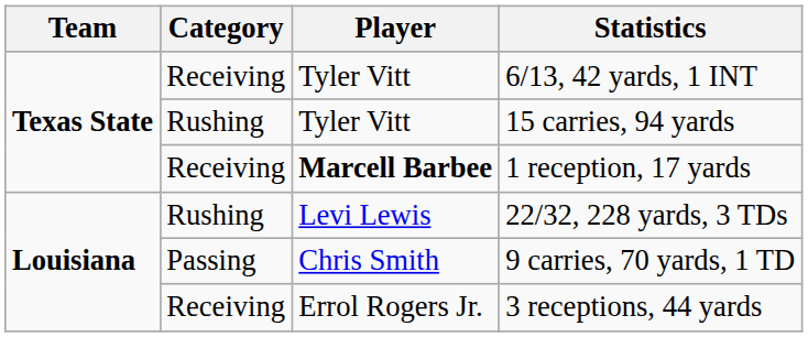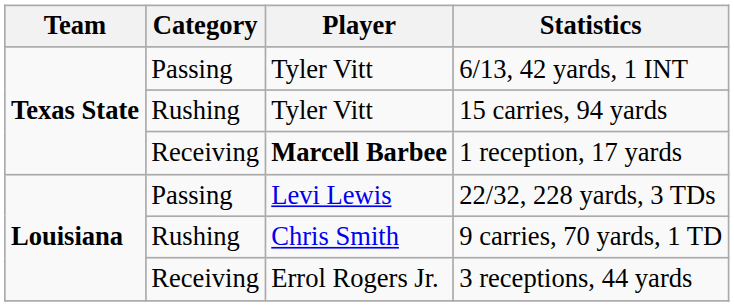6/13, 42 yards, 1 INT | Category: Receiving -> Passing
22/32, 228 yards, 3 TDs | Category: Rushing -> Passing
9 carries, 70 yards, 1 TD | Category: Passing -> Rushing
